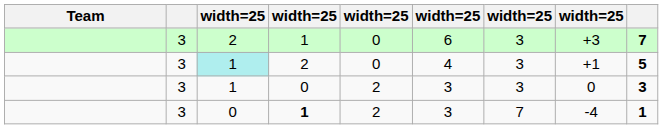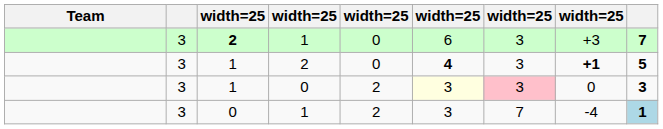row 2 | column 3: normal -> bold
row 3 | column 3: paleturquoise background -> no background
row 3 | column 6: normal -> bold
row 3 | column 8: normal -> bold
row 4 | column 6: no background -> lightyellow background
row 4 | column 7: no background -> pink background
row 5 | column 4: bold -> normal
row 5 | column 9: no background -> lightblue background
